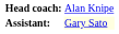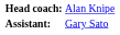Assistant: | column 2: lightyellow background -> no background
